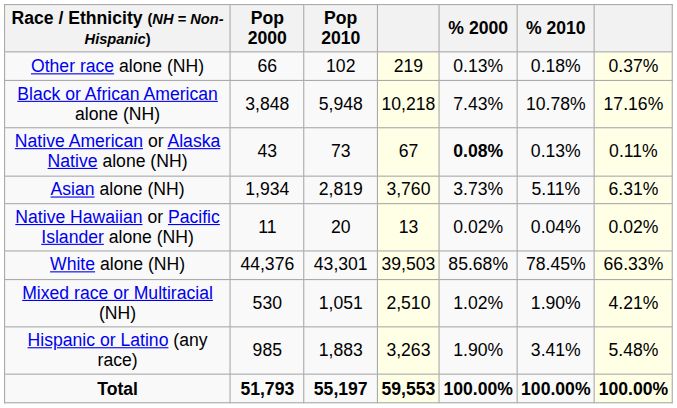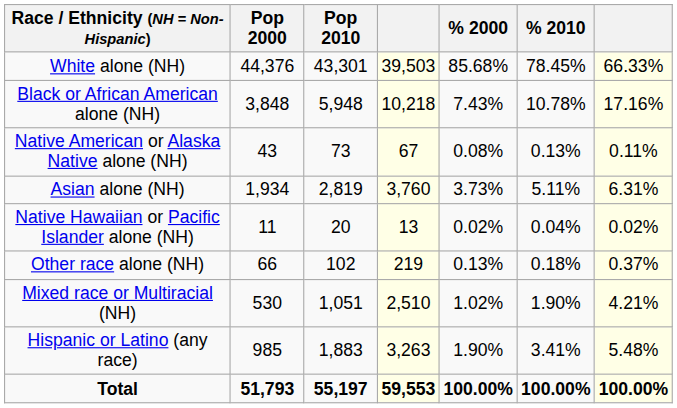rows swapped: White alone (NH) <-> Other race alone (NH)
Native American or Alaska Native alone (NH) | % 2000: bold -> normal
